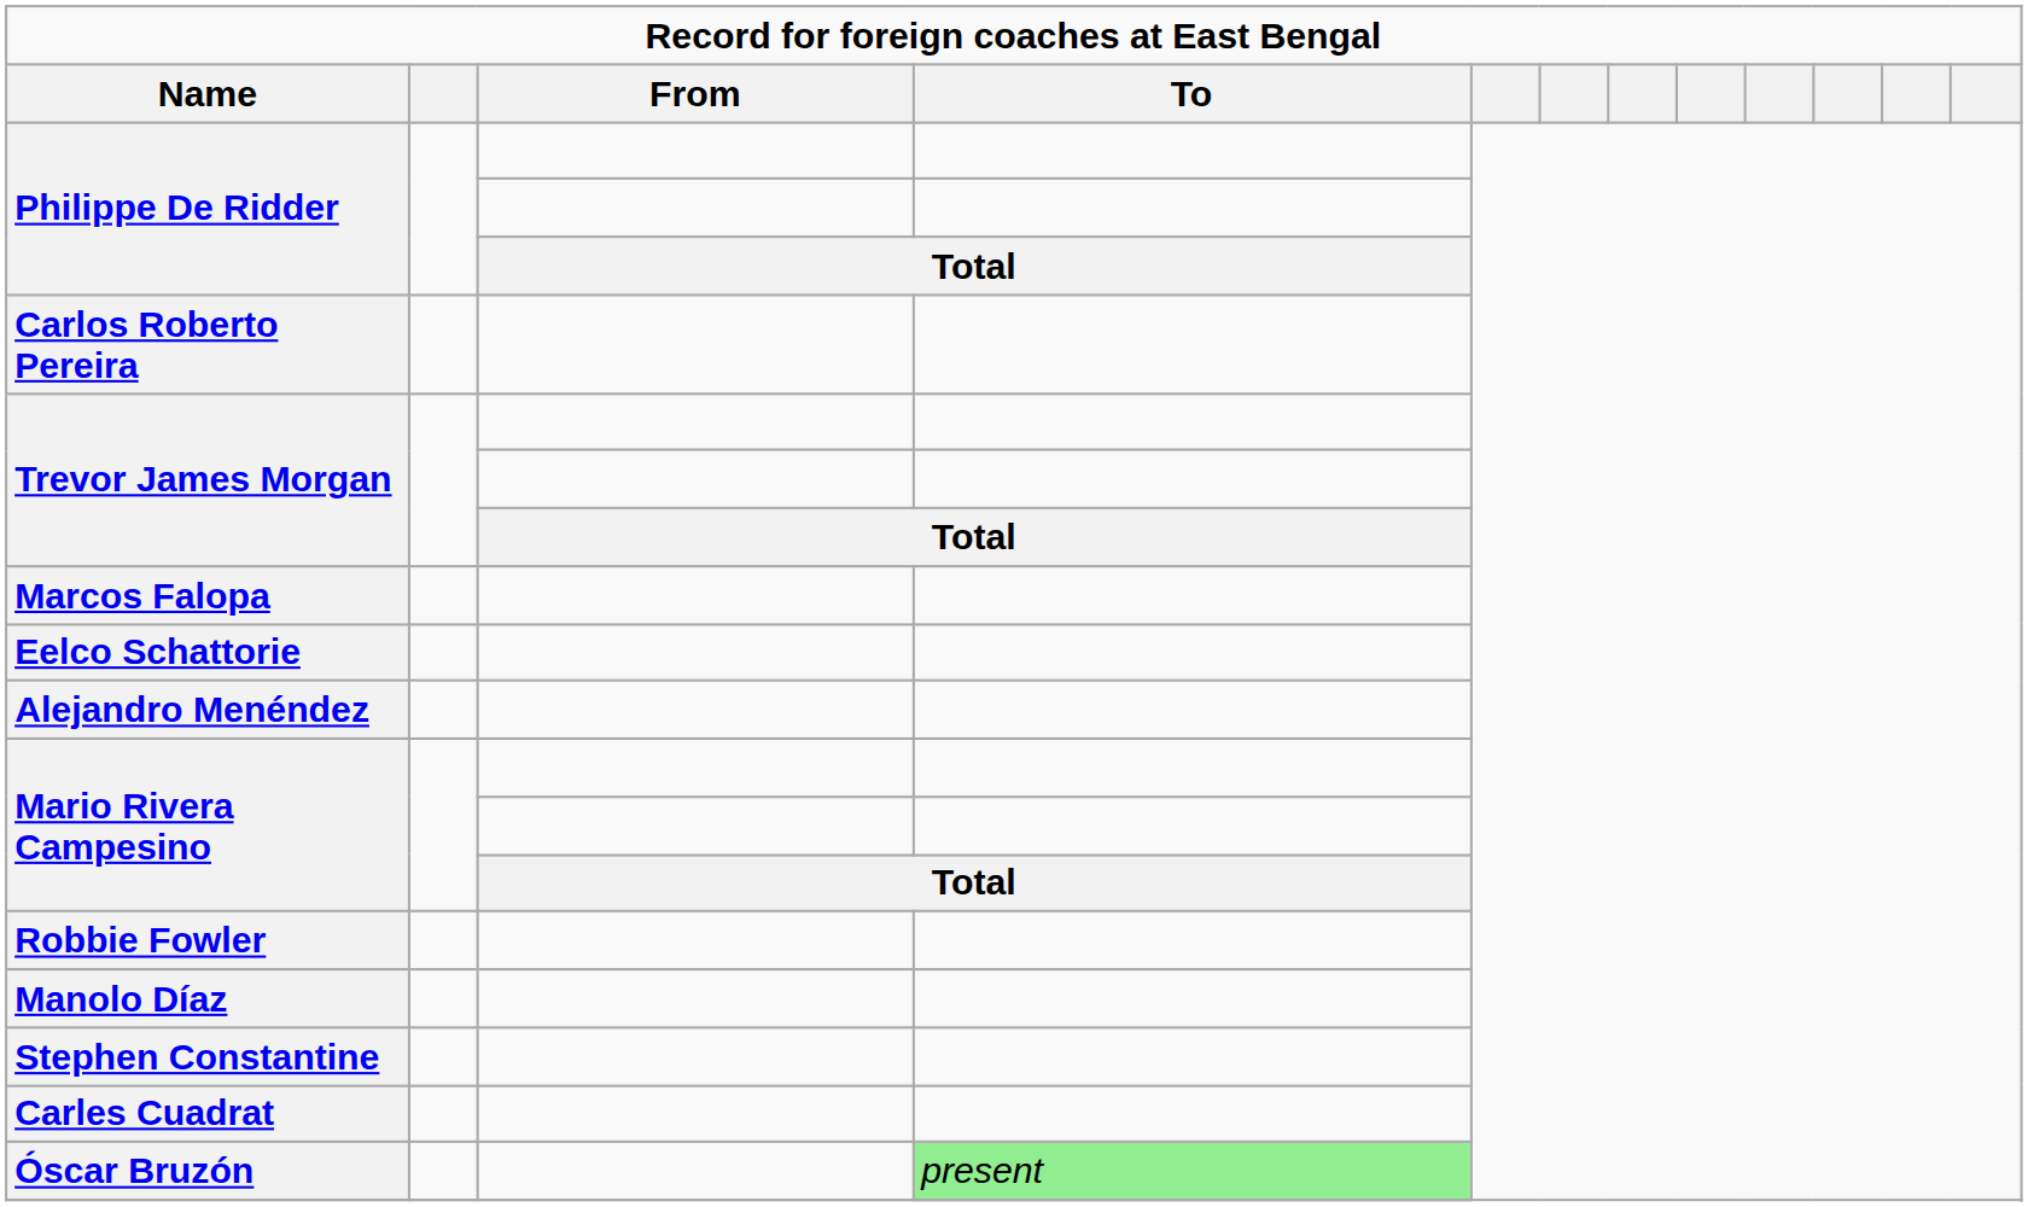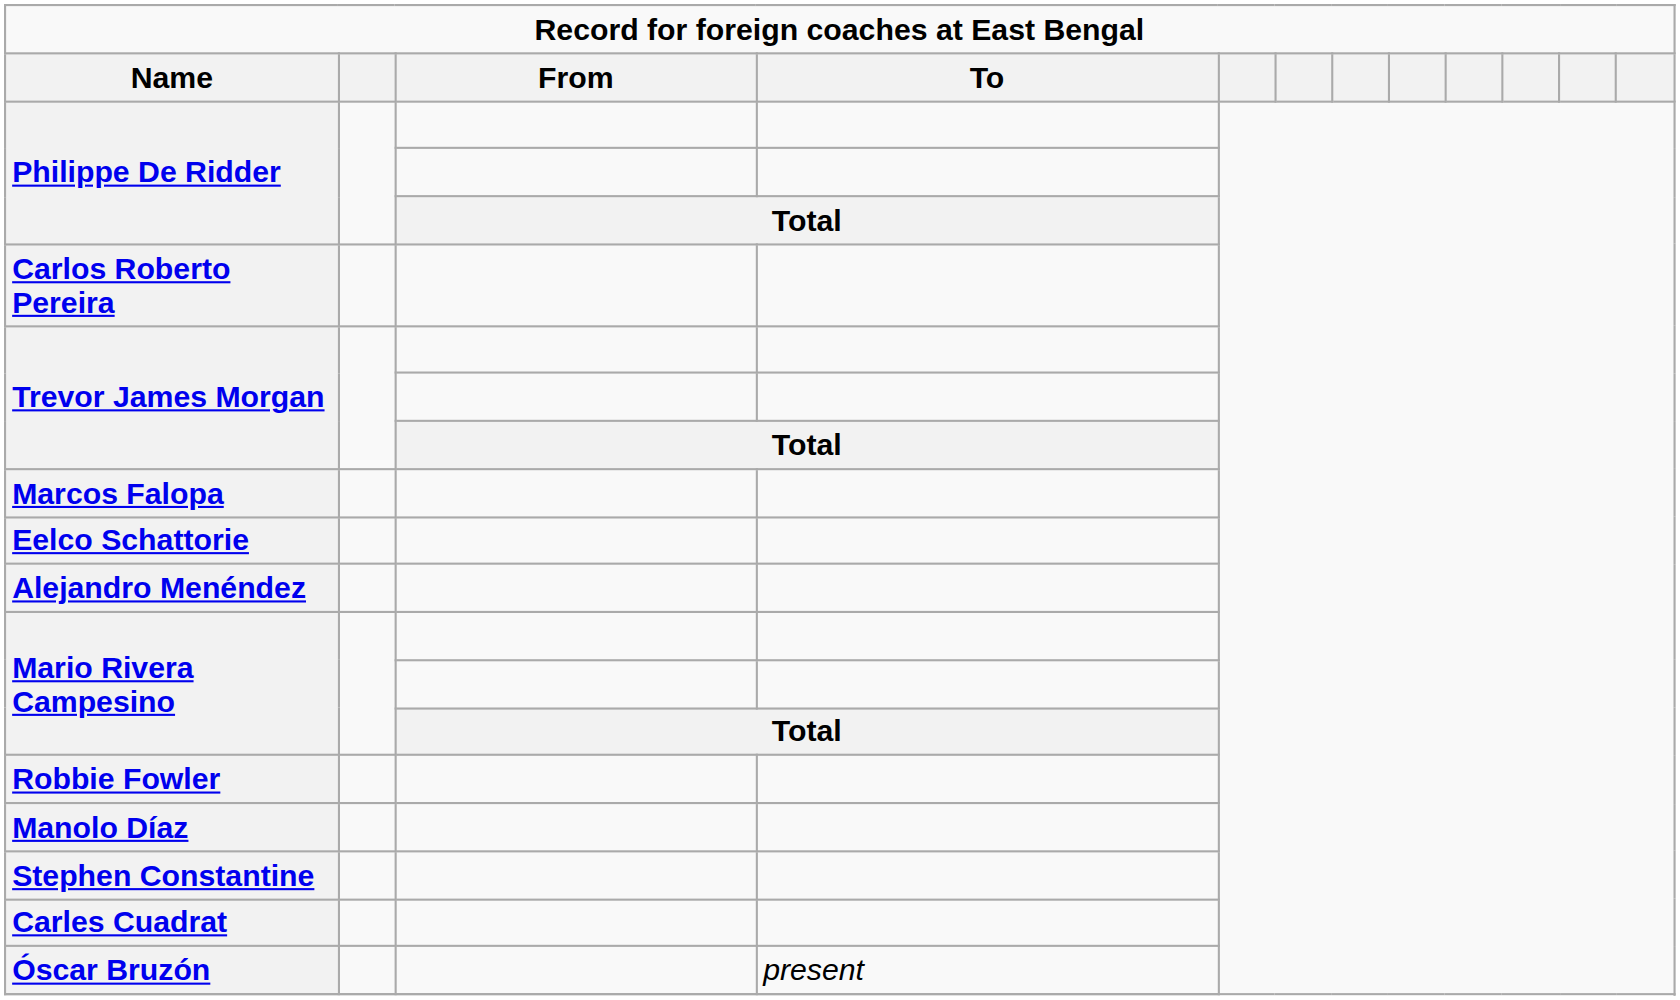Óscar Bruzón | To: lightgreen background -> no background
